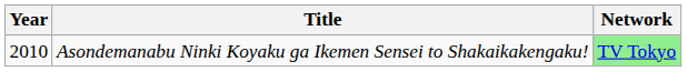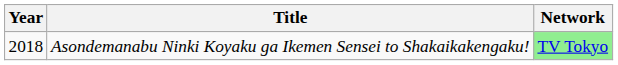row 2 | Year: 2010 -> 2018
